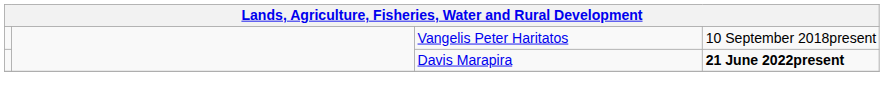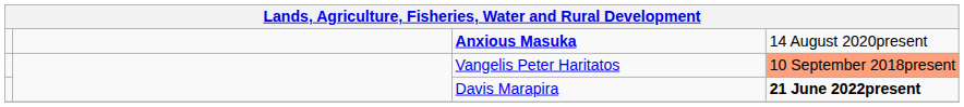+ row: Anxious Masuka | 14 August 2020present
Vangelis Peter Haritatos | column 4: no background -> lightsalmon background
